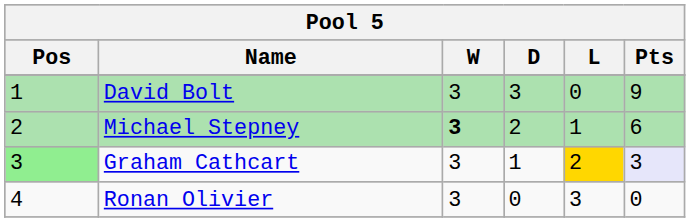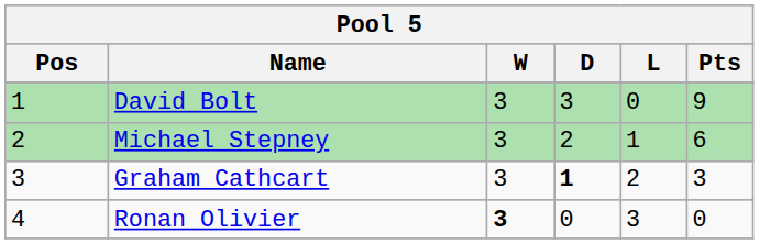Michael Stepney | W: bold -> normal
Graham Cathcart | Pos: lightgreen background -> no background
Graham Cathcart | D: normal -> bold
Graham Cathcart | L: gold background -> no background
Graham Cathcart | Pts: lavender background -> no background
Ronan Olivier | W: normal -> bold
